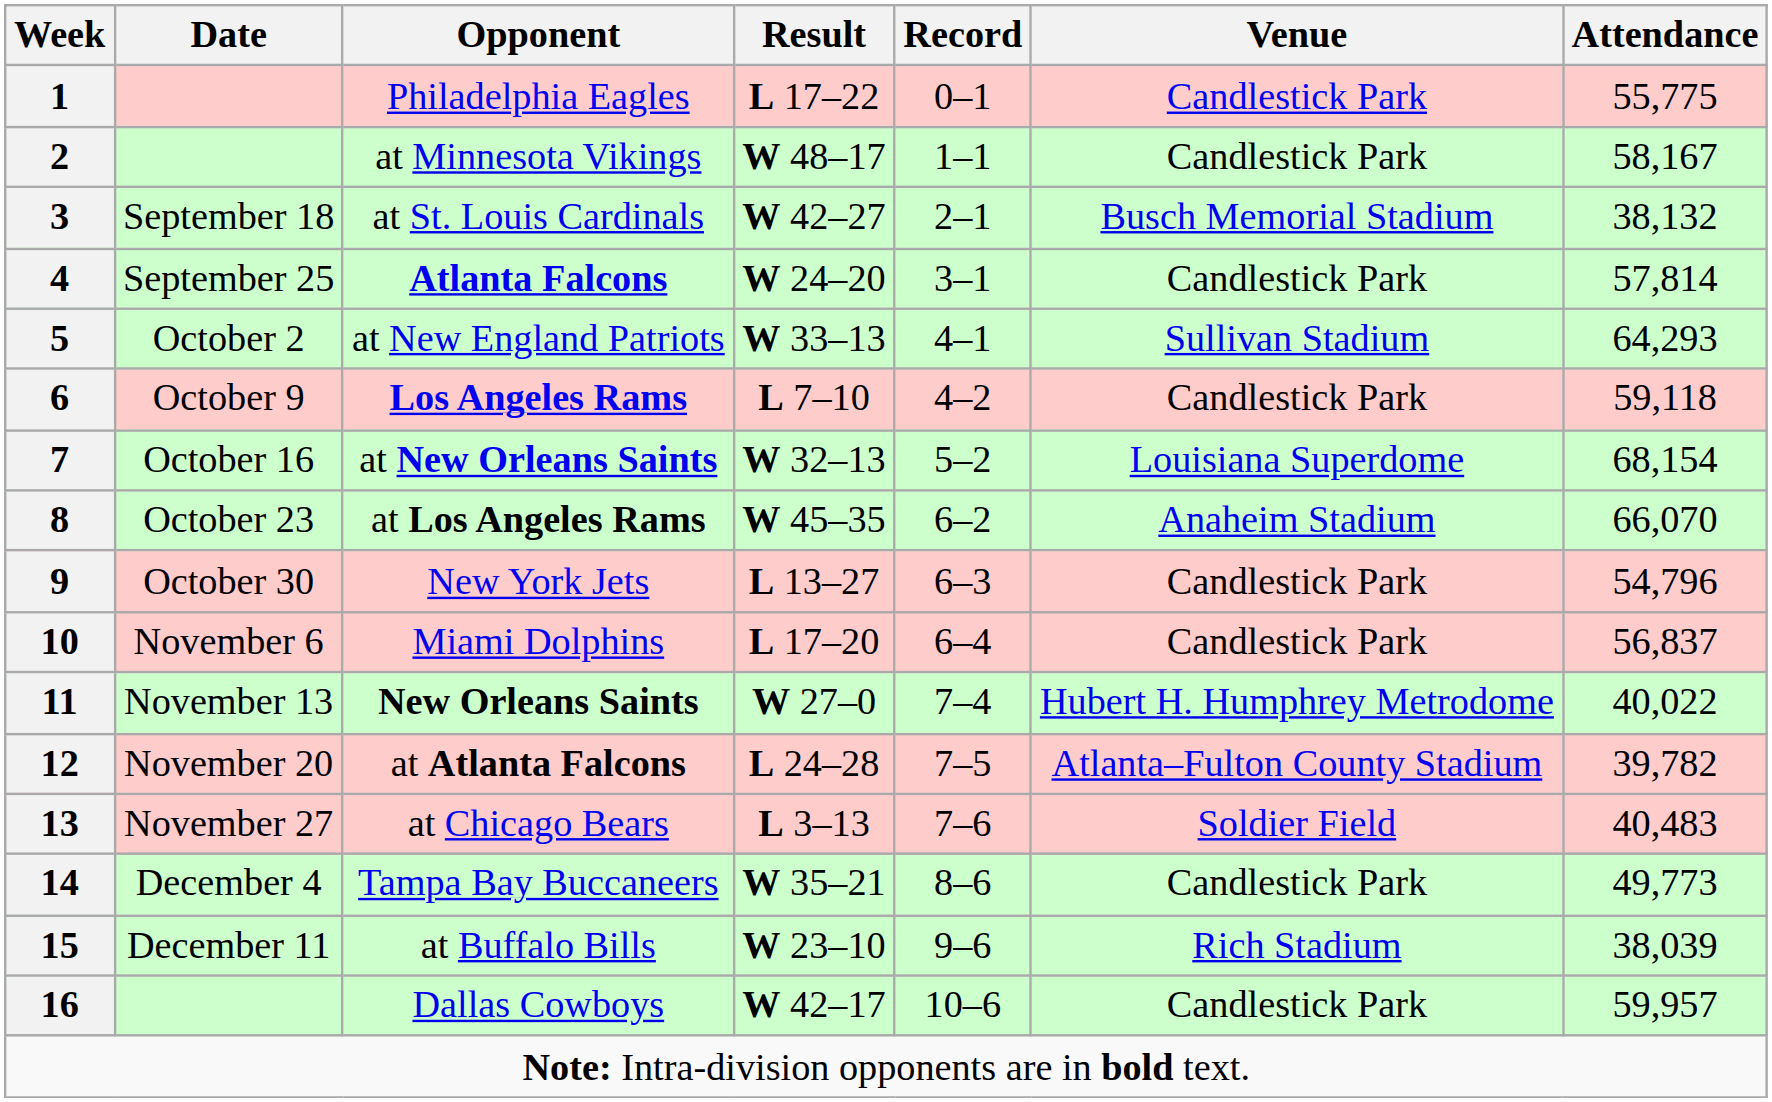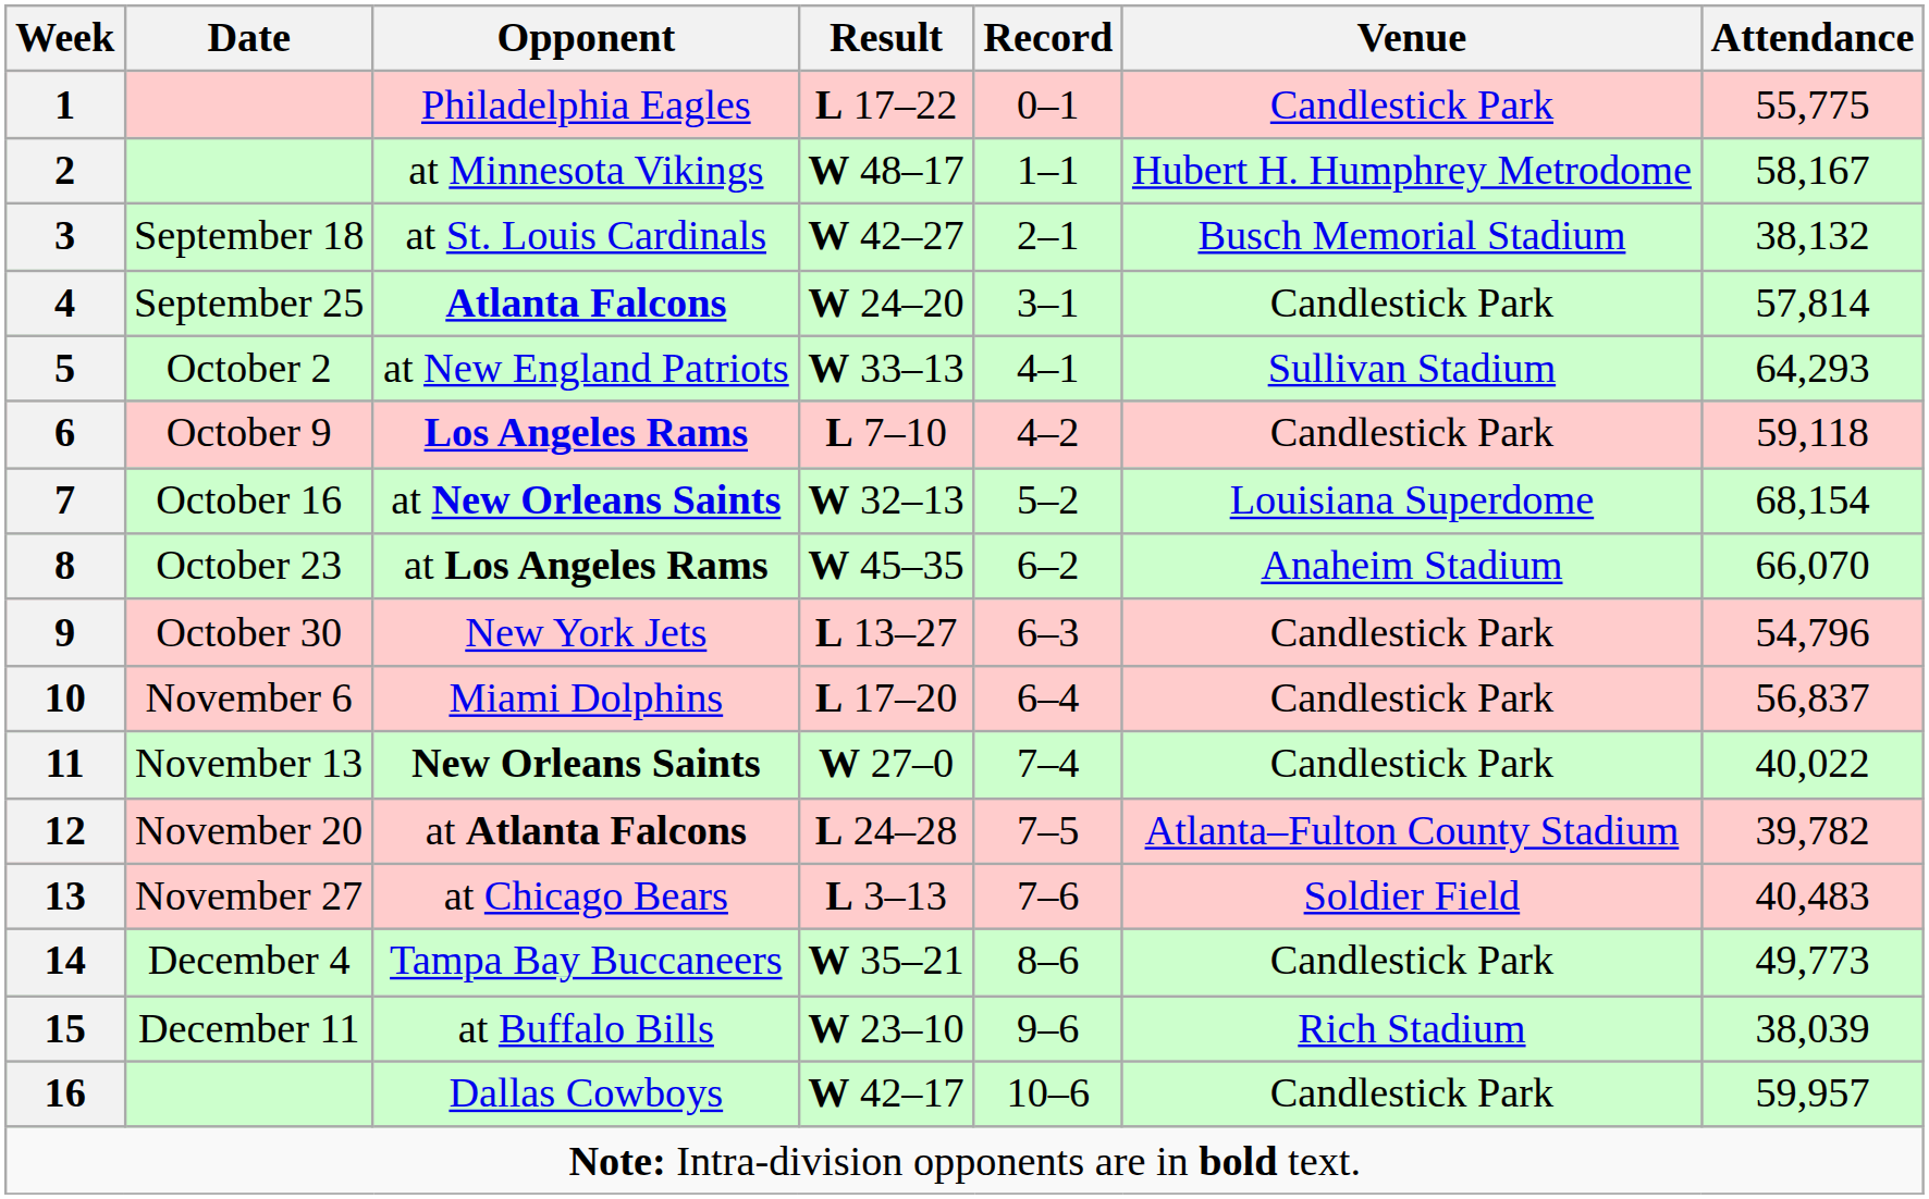2 | Venue: Candlestick Park -> Hubert H. Humphrey Metrodome
11 | Venue: Hubert H. Humphrey Metrodome -> Candlestick Park
